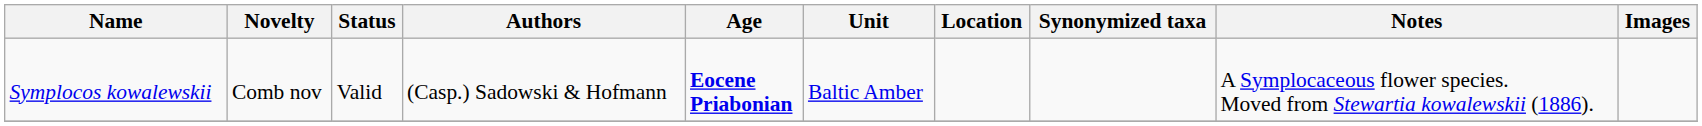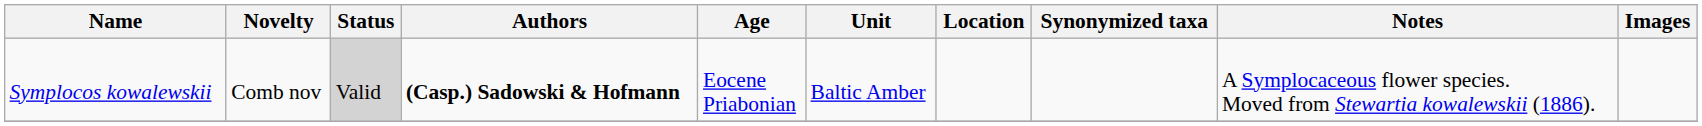Symplocos kowalewskii | Status: no background -> lightgrey background
Symplocos kowalewskii | Authors: normal -> bold
Symplocos kowalewskii | Age: bold -> normal
